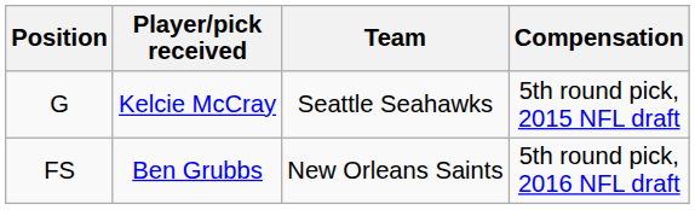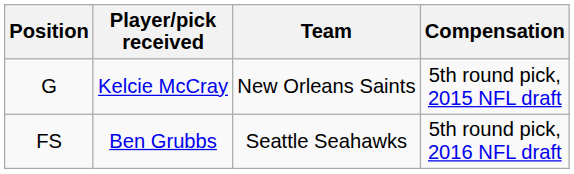G | Team: Seattle Seahawks -> New Orleans Saints
FS | Team: New Orleans Saints -> Seattle Seahawks
